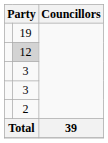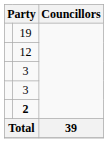12 | column 2: lightgrey background -> no background
2 | column 2: normal -> bold
